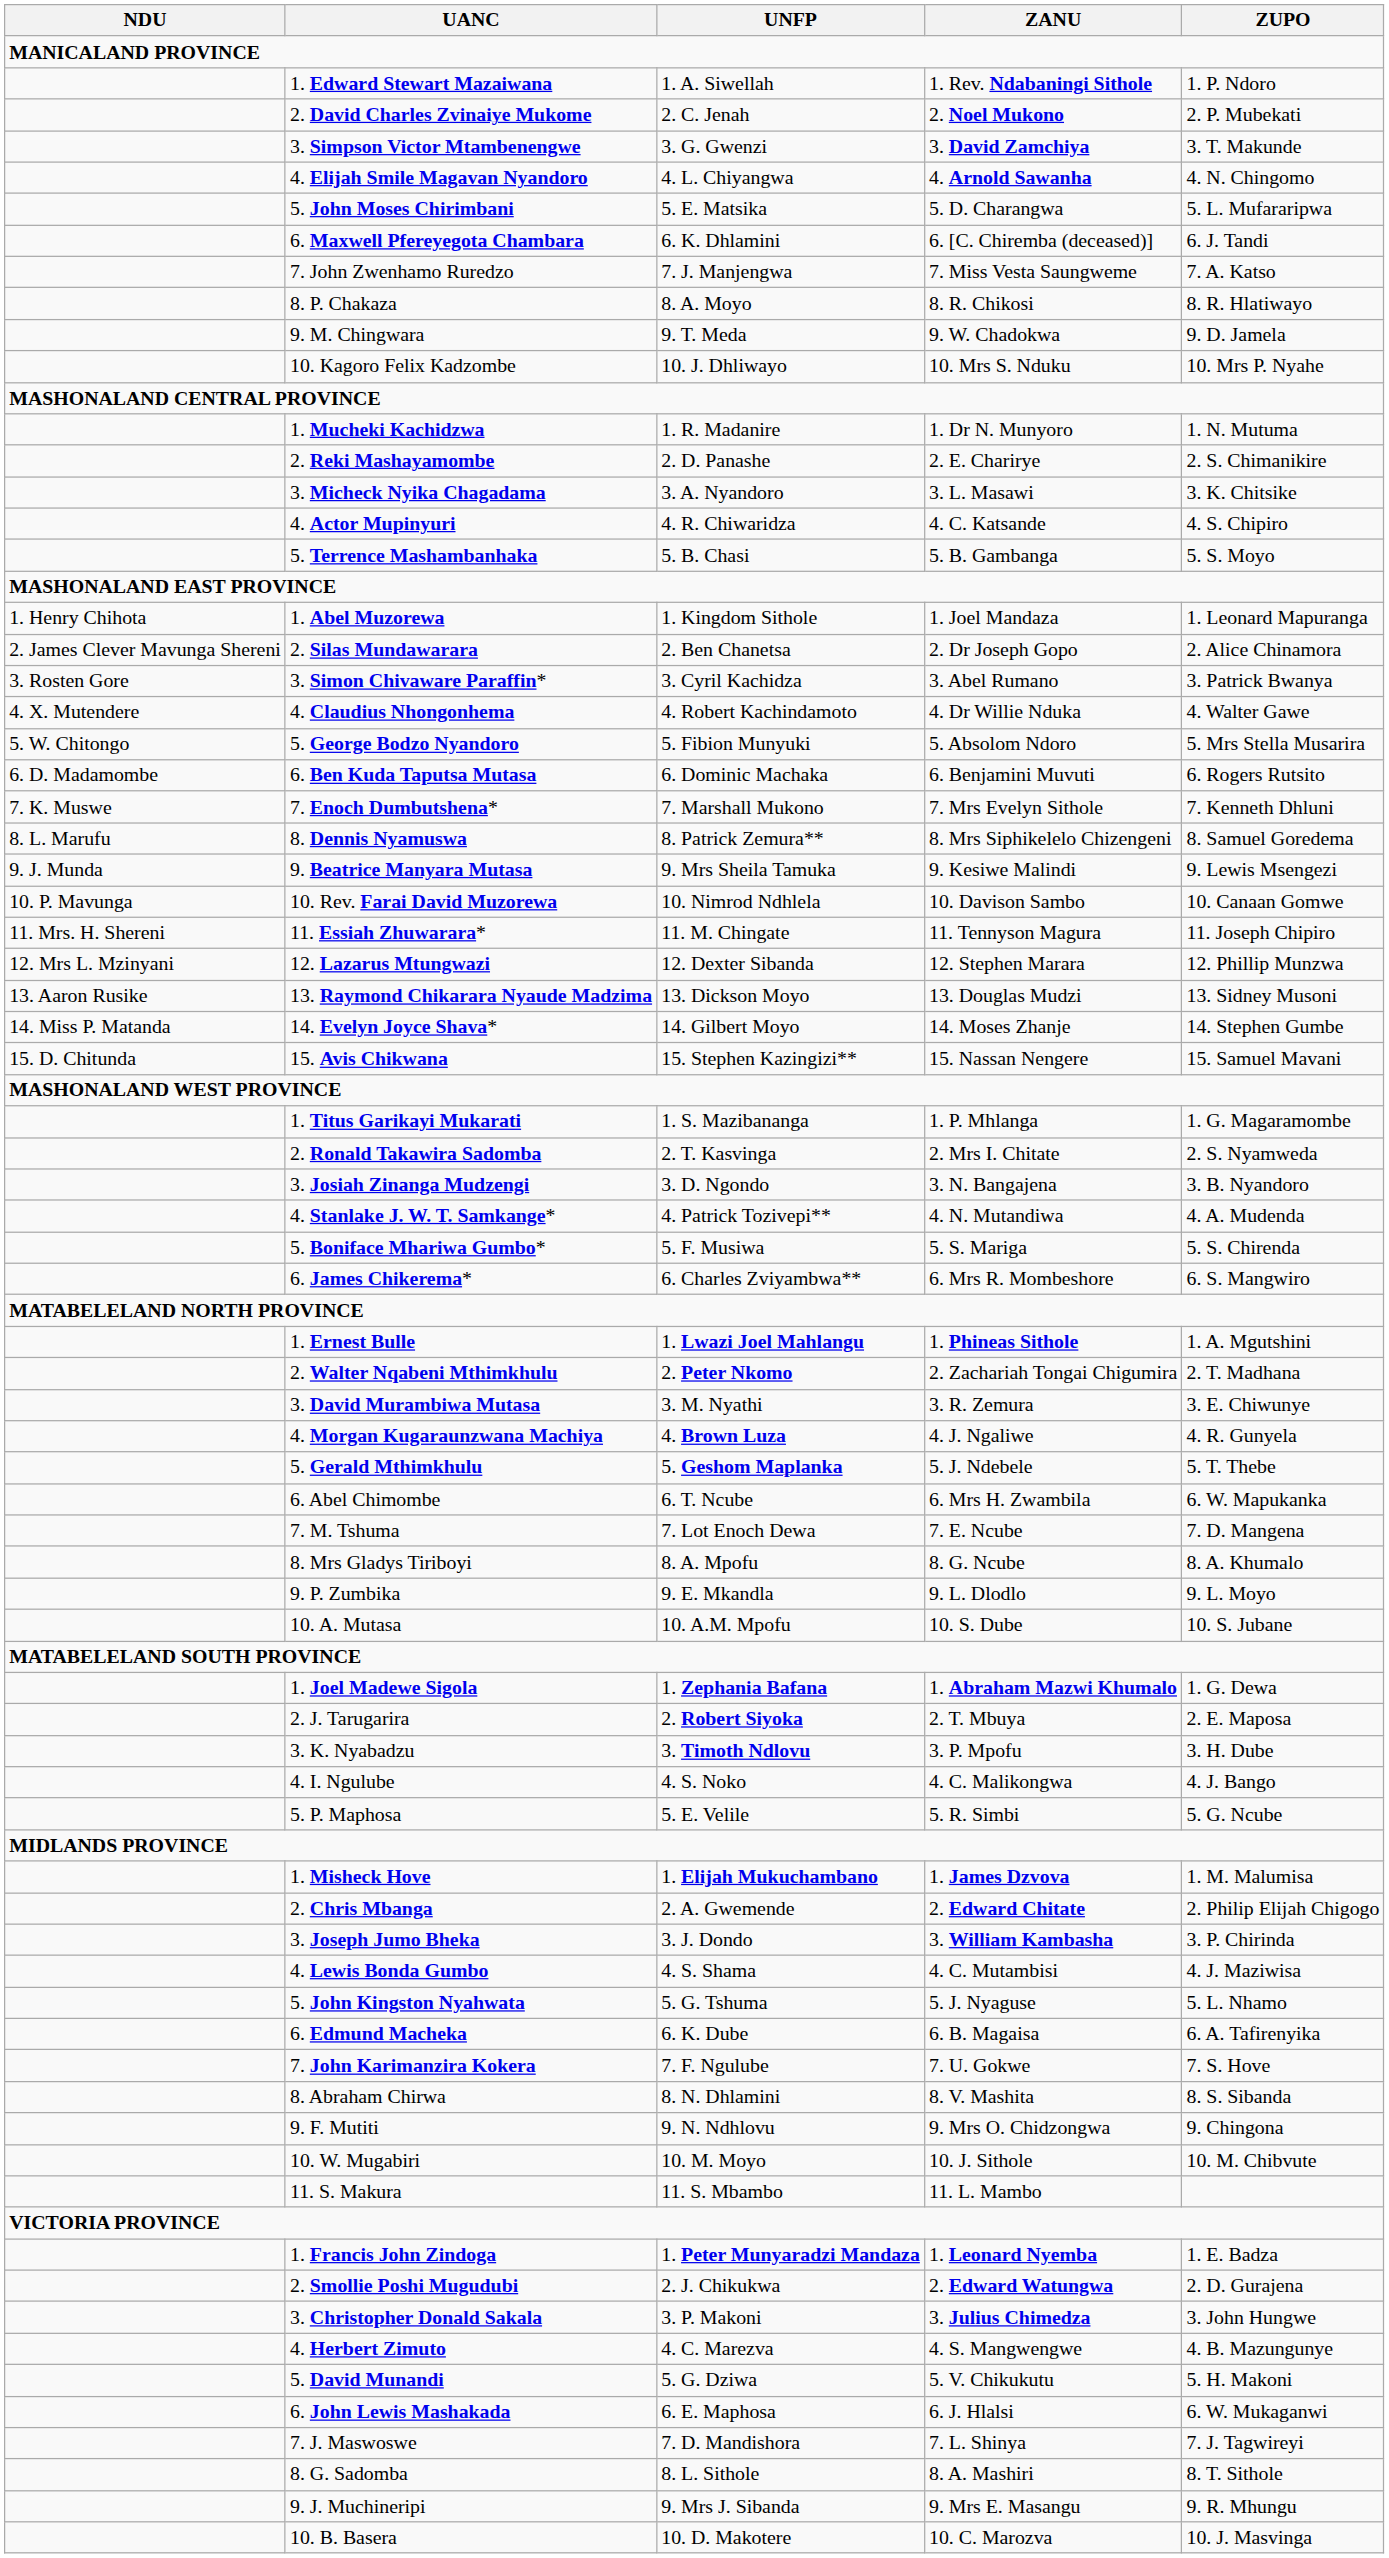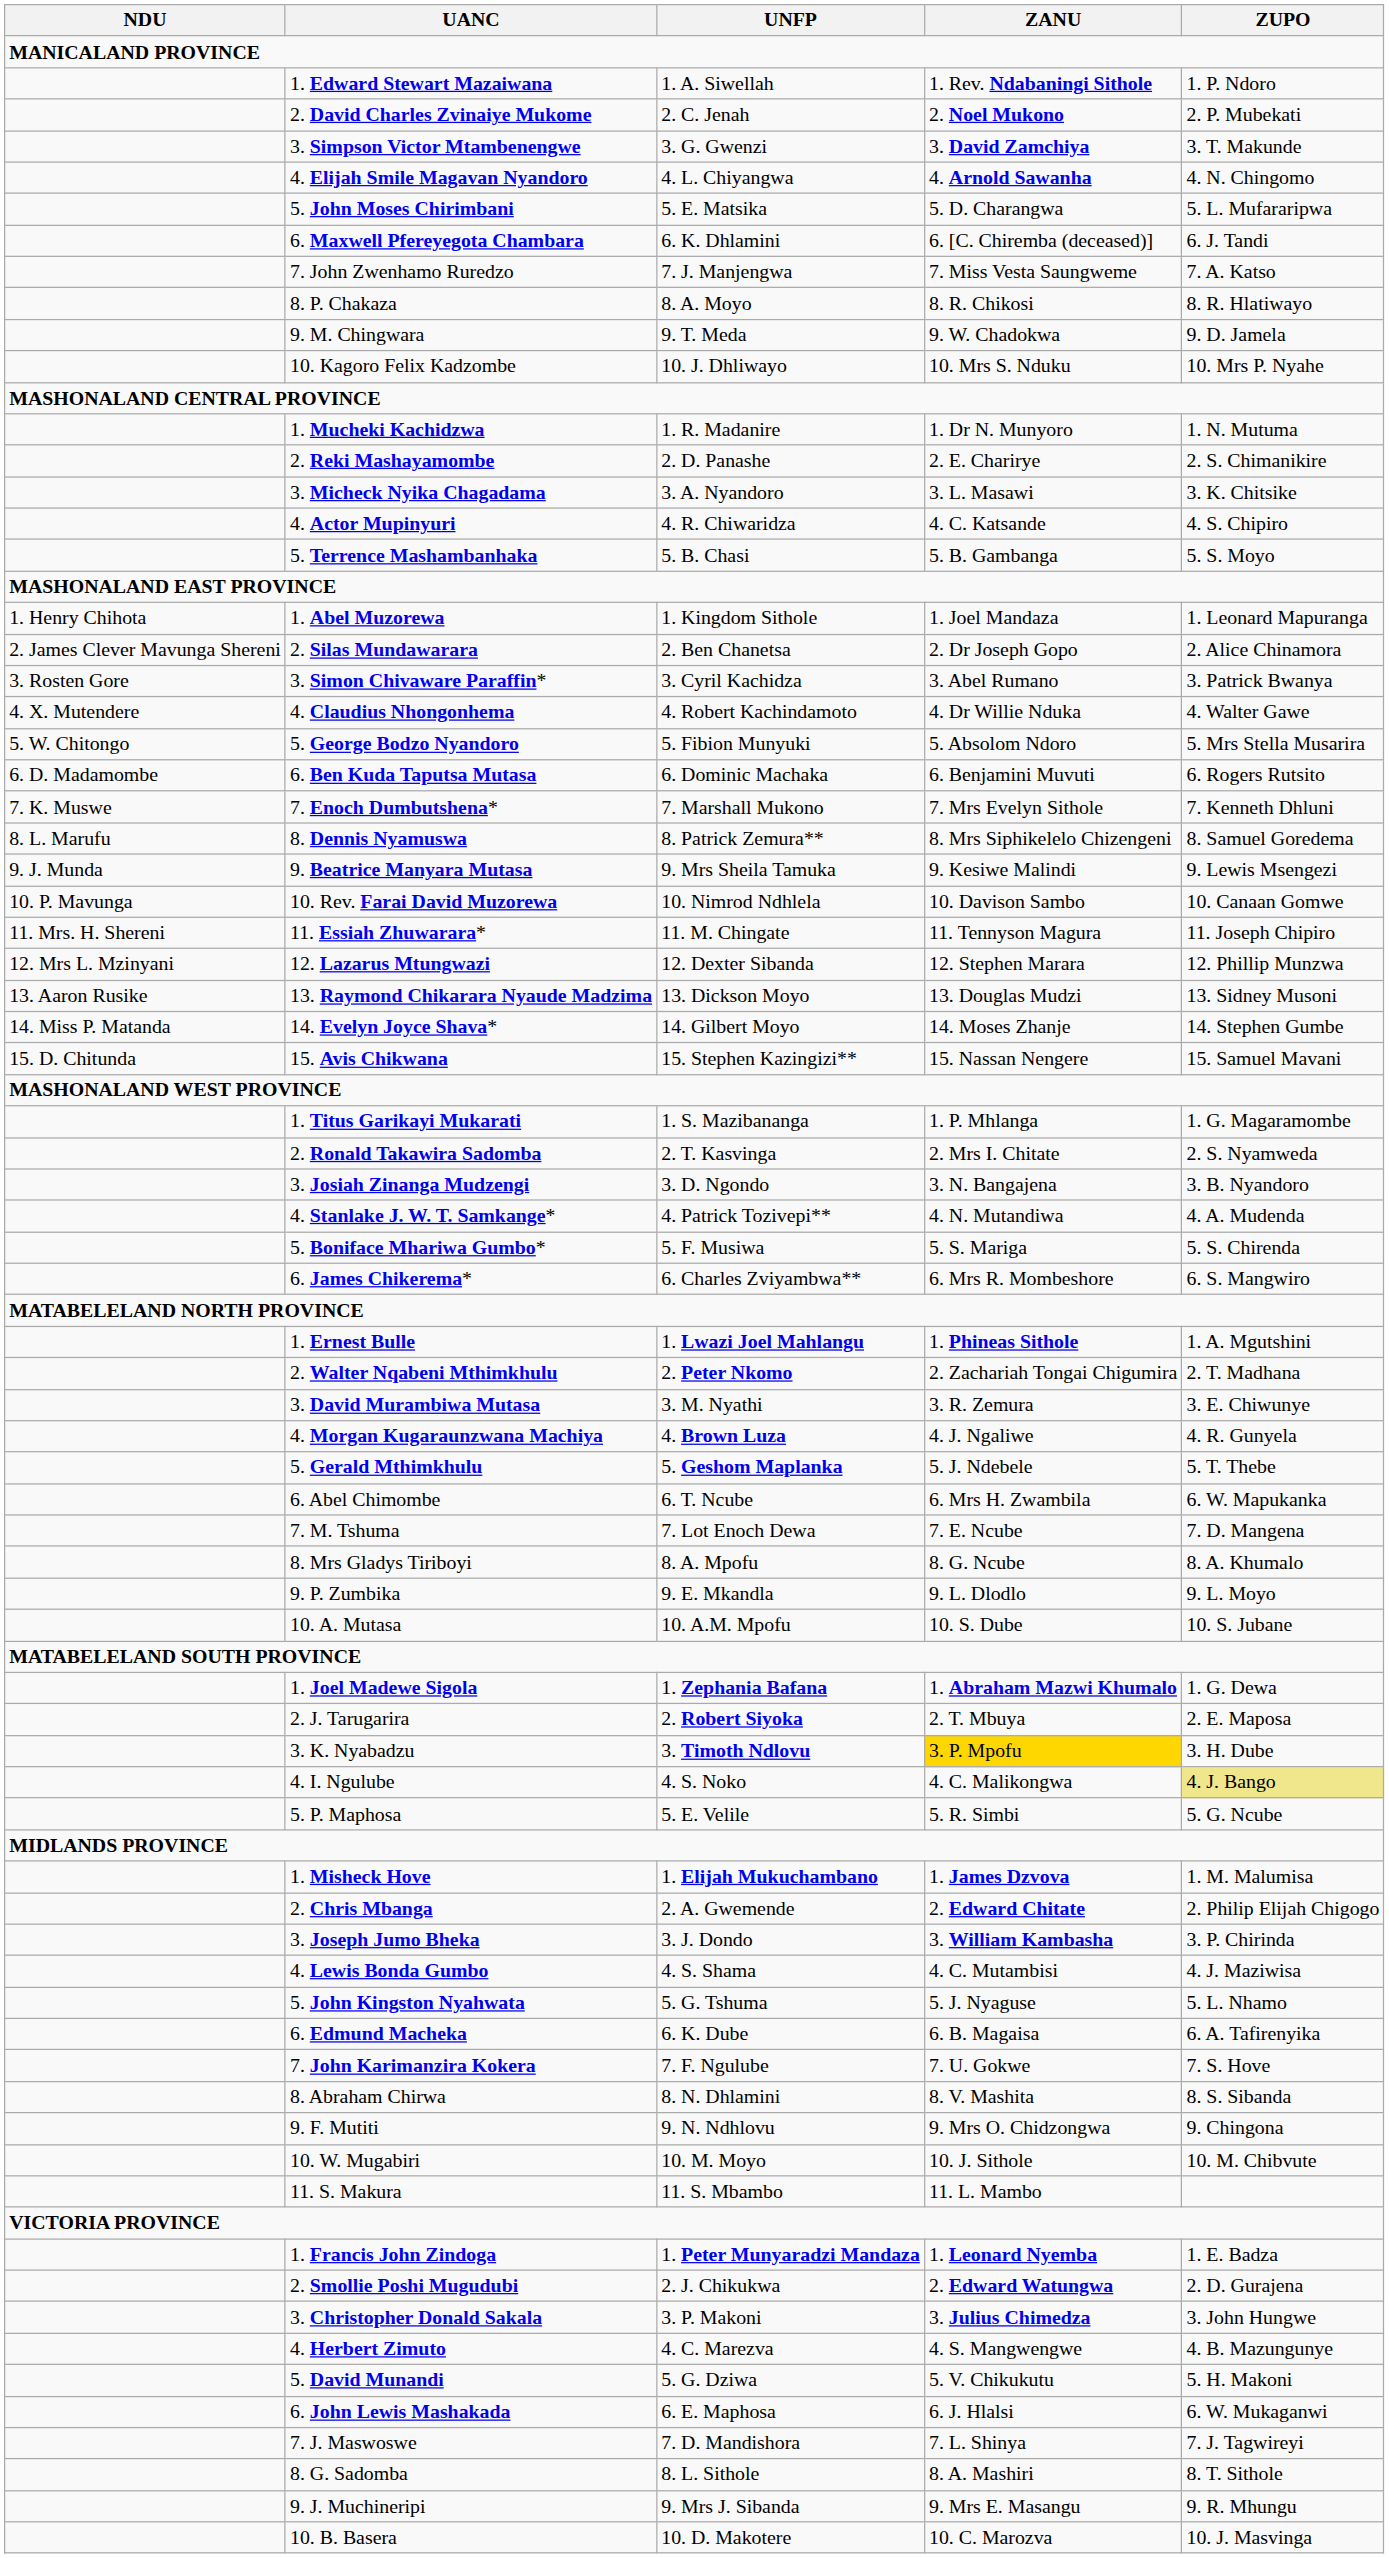3. K. Nyabadzu | ZANU: no background -> gold background
4. I. Ngulube | ZUPO: no background -> khaki background
